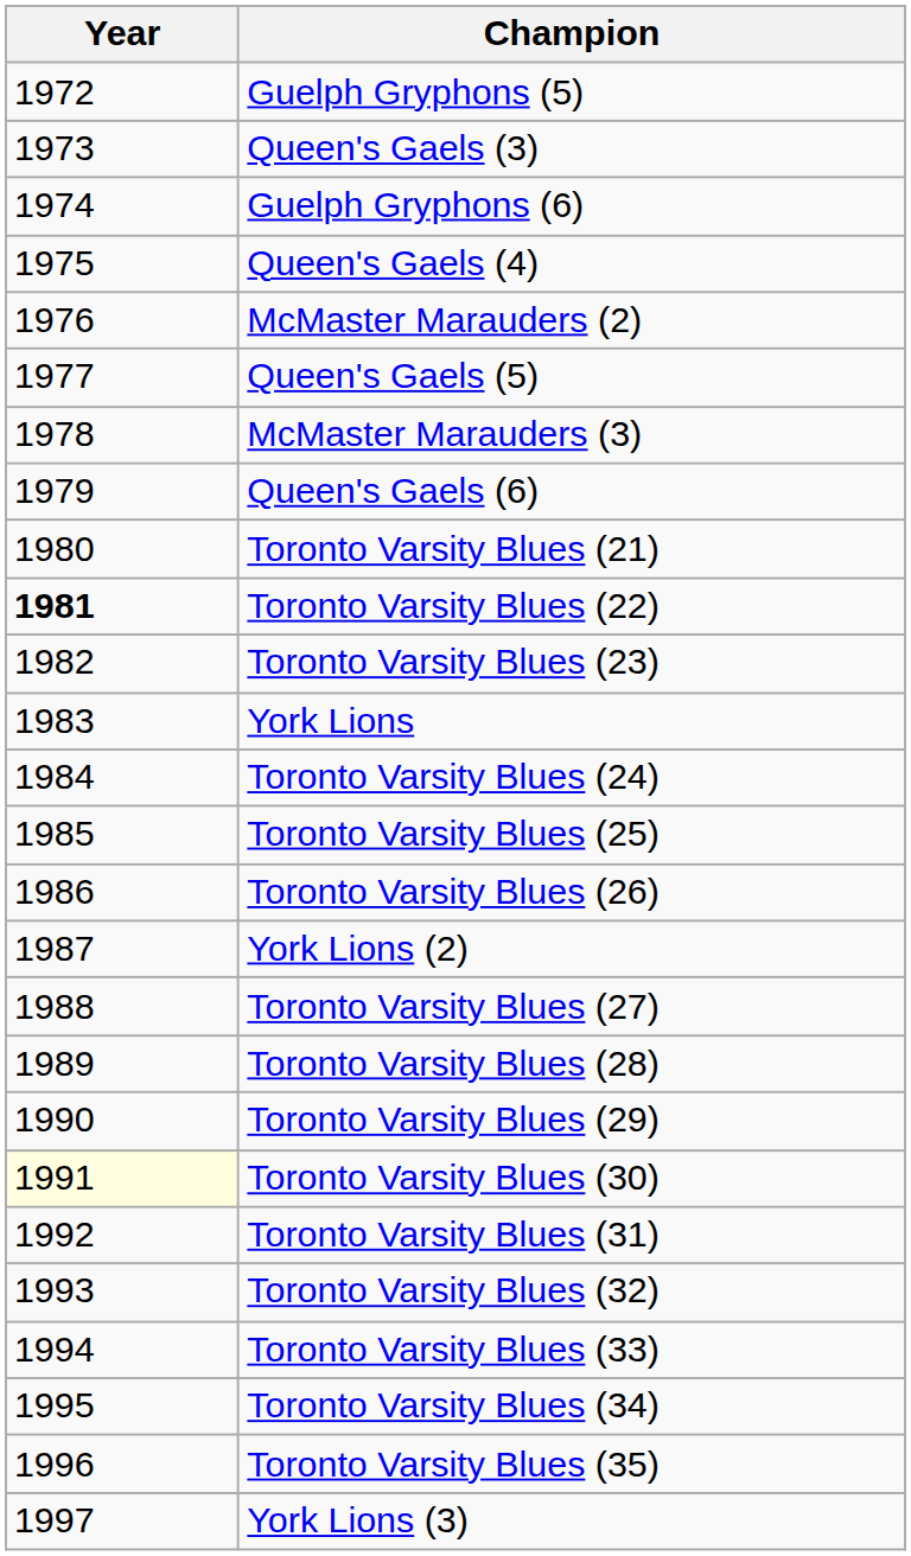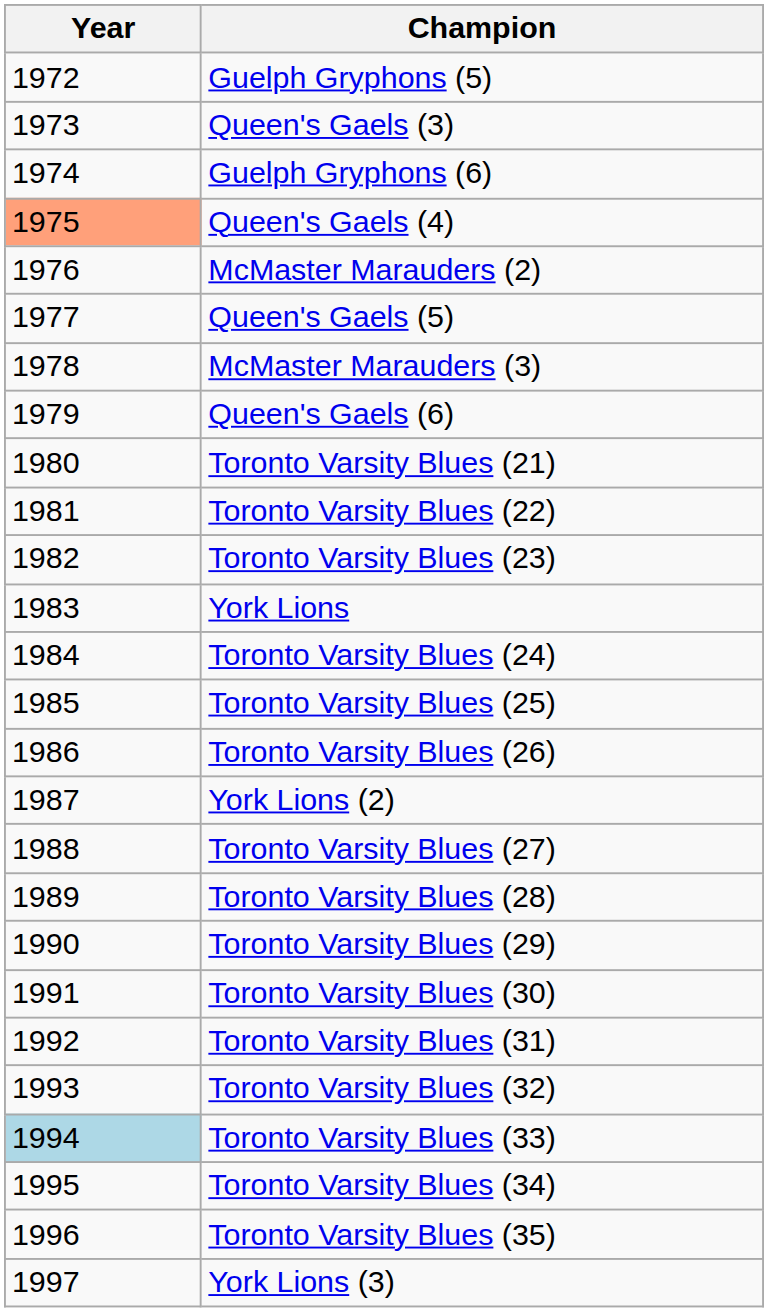Queen's Gaels (4) | Year: no background -> lightsalmon background
Toronto Varsity Blues (22) | Year: bold -> normal
Toronto Varsity Blues (30) | Year: lightyellow background -> no background
Toronto Varsity Blues (33) | Year: no background -> lightblue background
